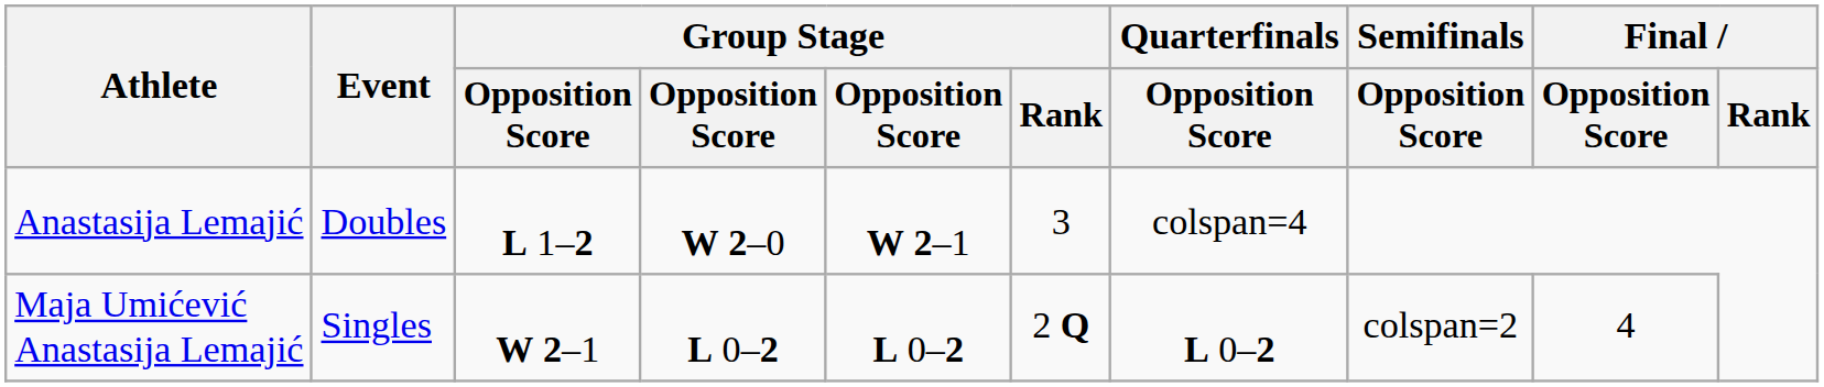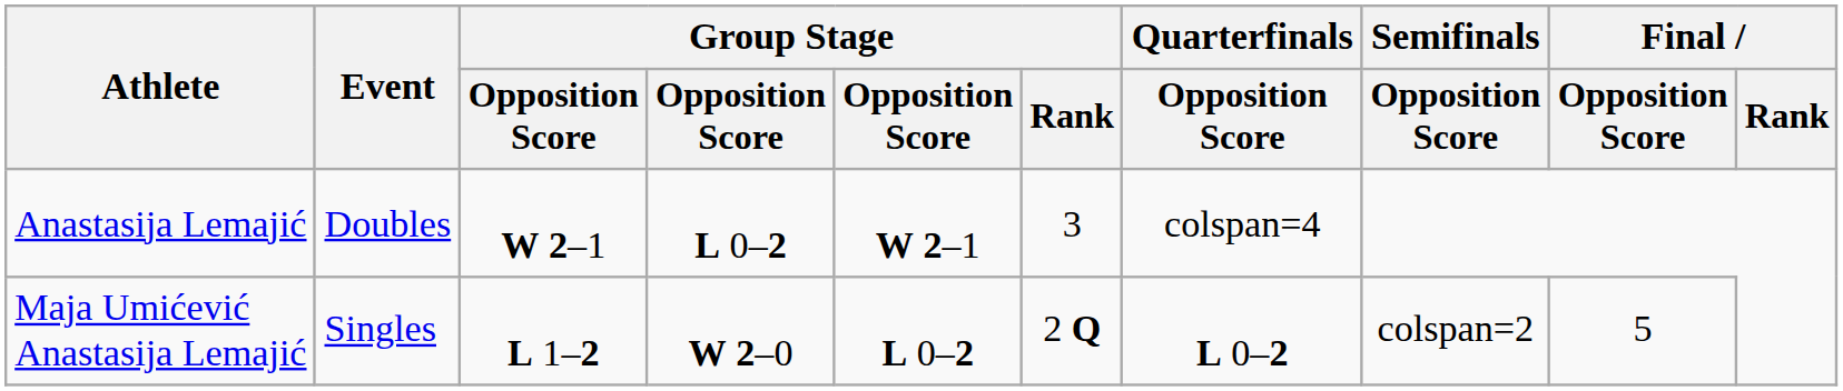Anastasija Lemajić | column 3: L 1–2 -> W 2–1
Anastasija Lemajić | column 4: W 2–0 -> L 0–2
Maja Umićević Anastasija Lemajić | column 3: W 2–1 -> L 1–2
Maja Umićević Anastasija Lemajić | column 4: L 0–2 -> W 2–0
Maja Umićević Anastasija Lemajić | Final / Opposition Score: 4 -> 5
